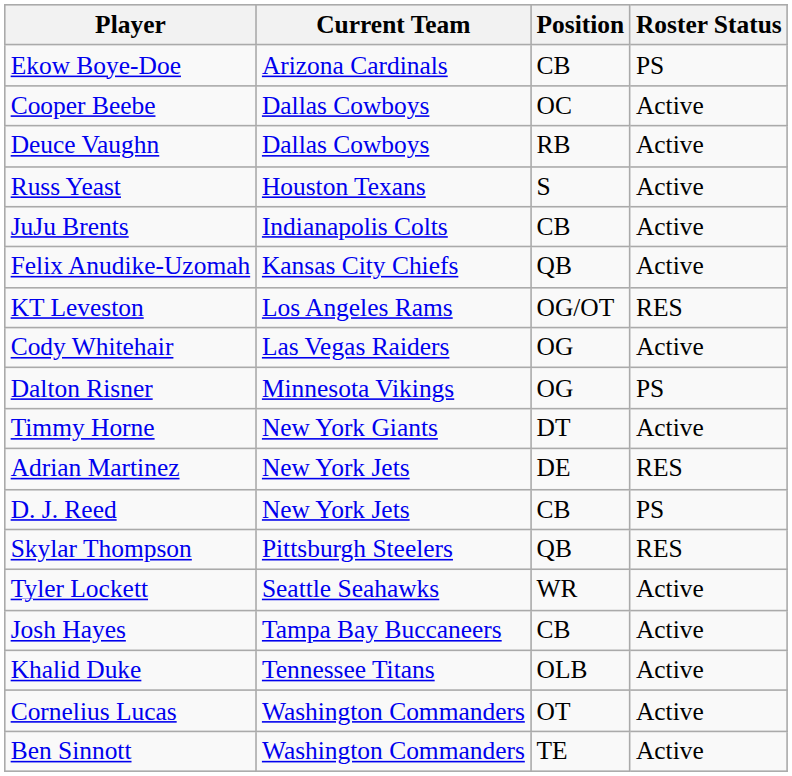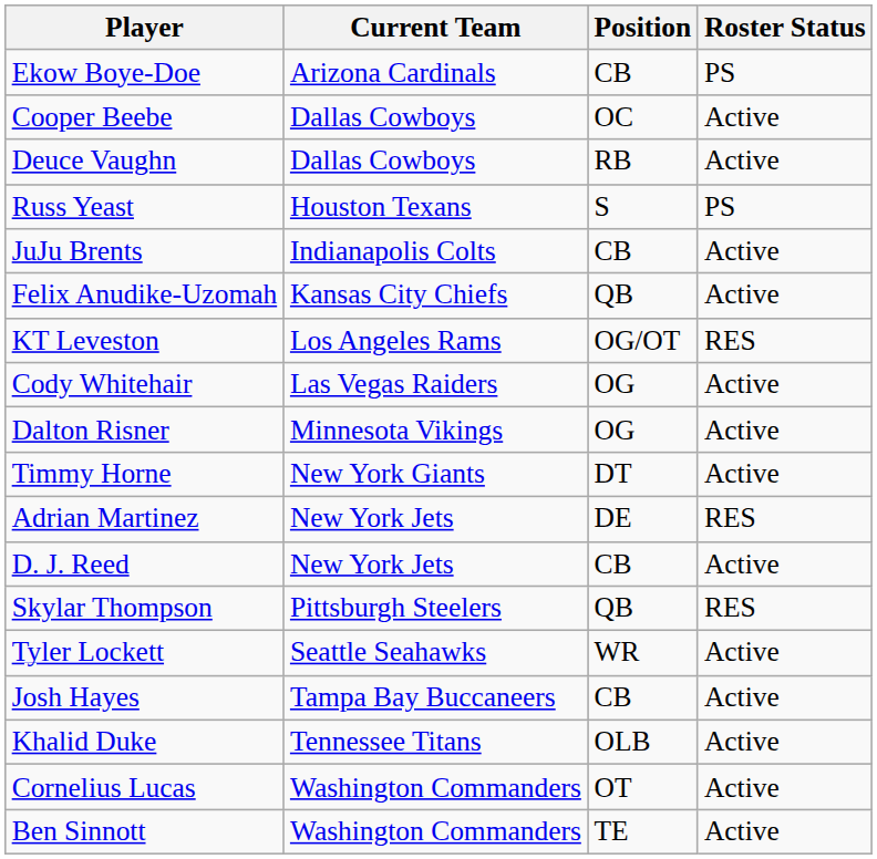Russ Yeast | Roster Status: Active -> PS
Dalton Risner | Roster Status: PS -> Active
D. J. Reed | Roster Status: PS -> Active
